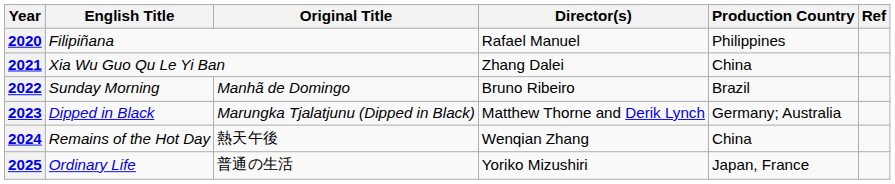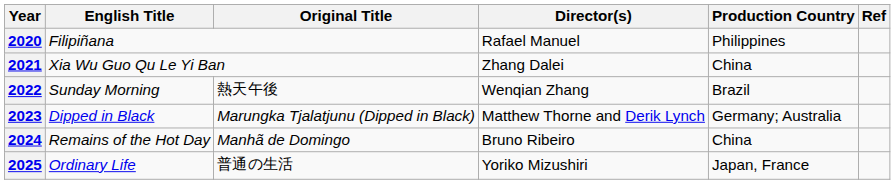2022 | Original Title: Manhã de Domingo -> 熱天午後
2022 | Director(s): Bruno Ribeiro -> Wenqian Zhang
2024 | Original Title: 熱天午後 -> Manhã de Domingo
2024 | Director(s): Wenqian Zhang -> Bruno Ribeiro
